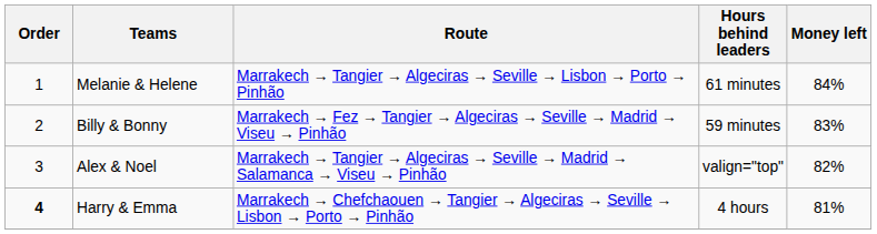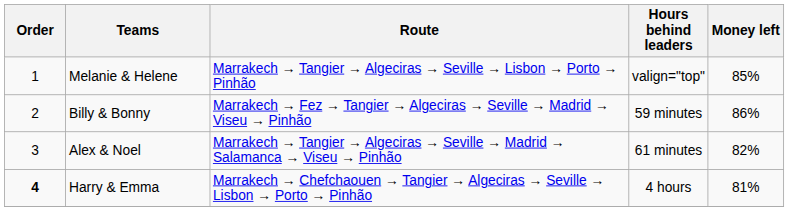Melanie & Helene | Hours behind leaders: 61 minutes -> valign="top"
Melanie & Helene | Money left: 84% -> 85%
Billy & Bonny | Money left: 83% -> 86%
Alex & Noel | Hours behind leaders: valign="top" -> 61 minutes
